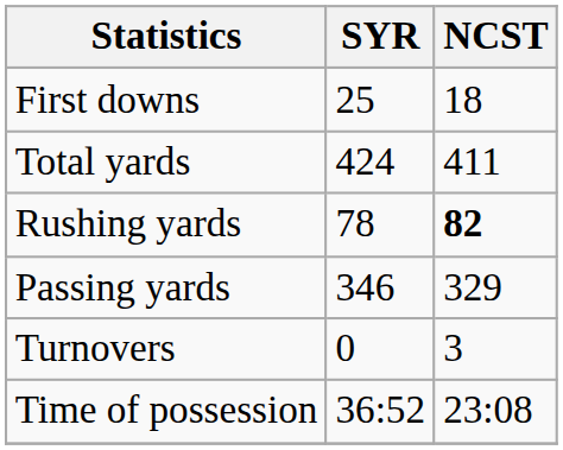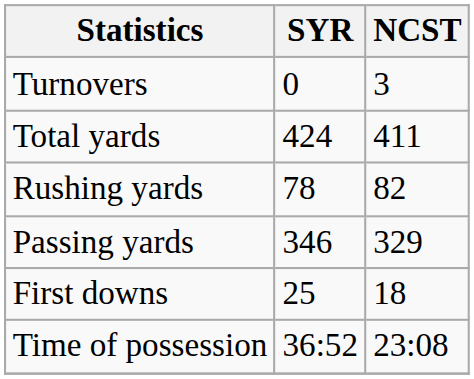rows swapped: First downs <-> Turnovers
Rushing yards | NCST: bold -> normal
